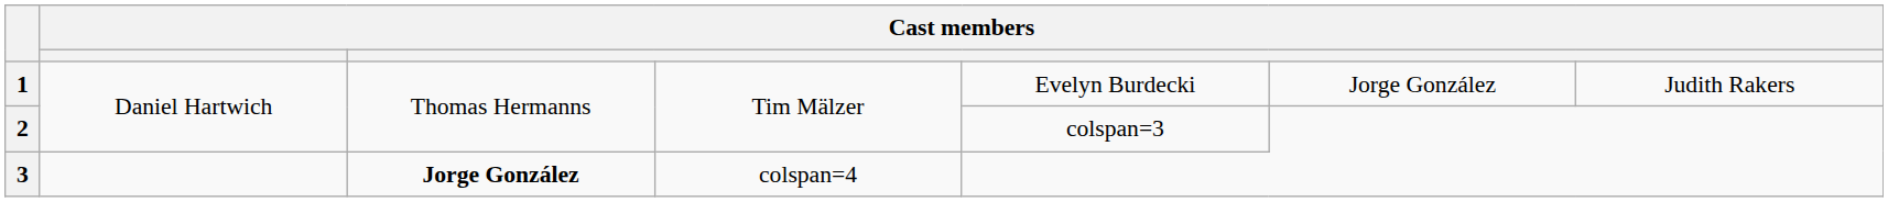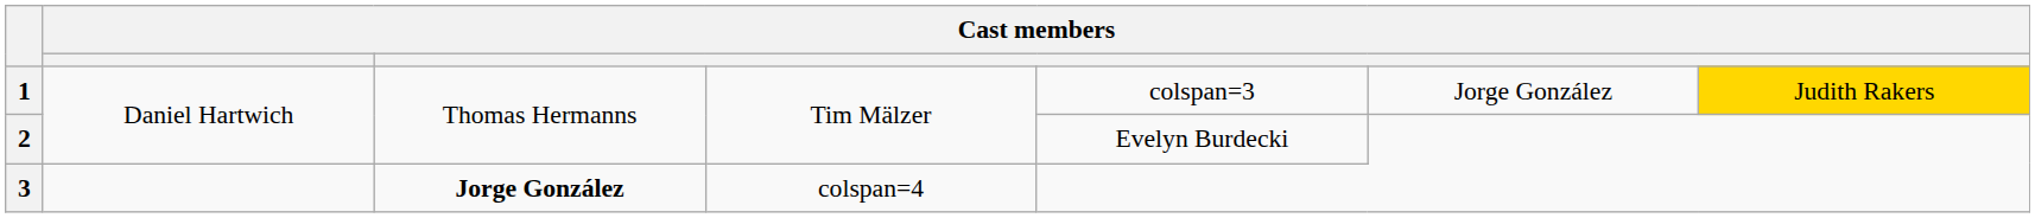1 | column 5: Evelyn Burdecki -> colspan=3
1 | column 7: no background -> gold background
2 | column 5: colspan=3 -> Evelyn Burdecki
